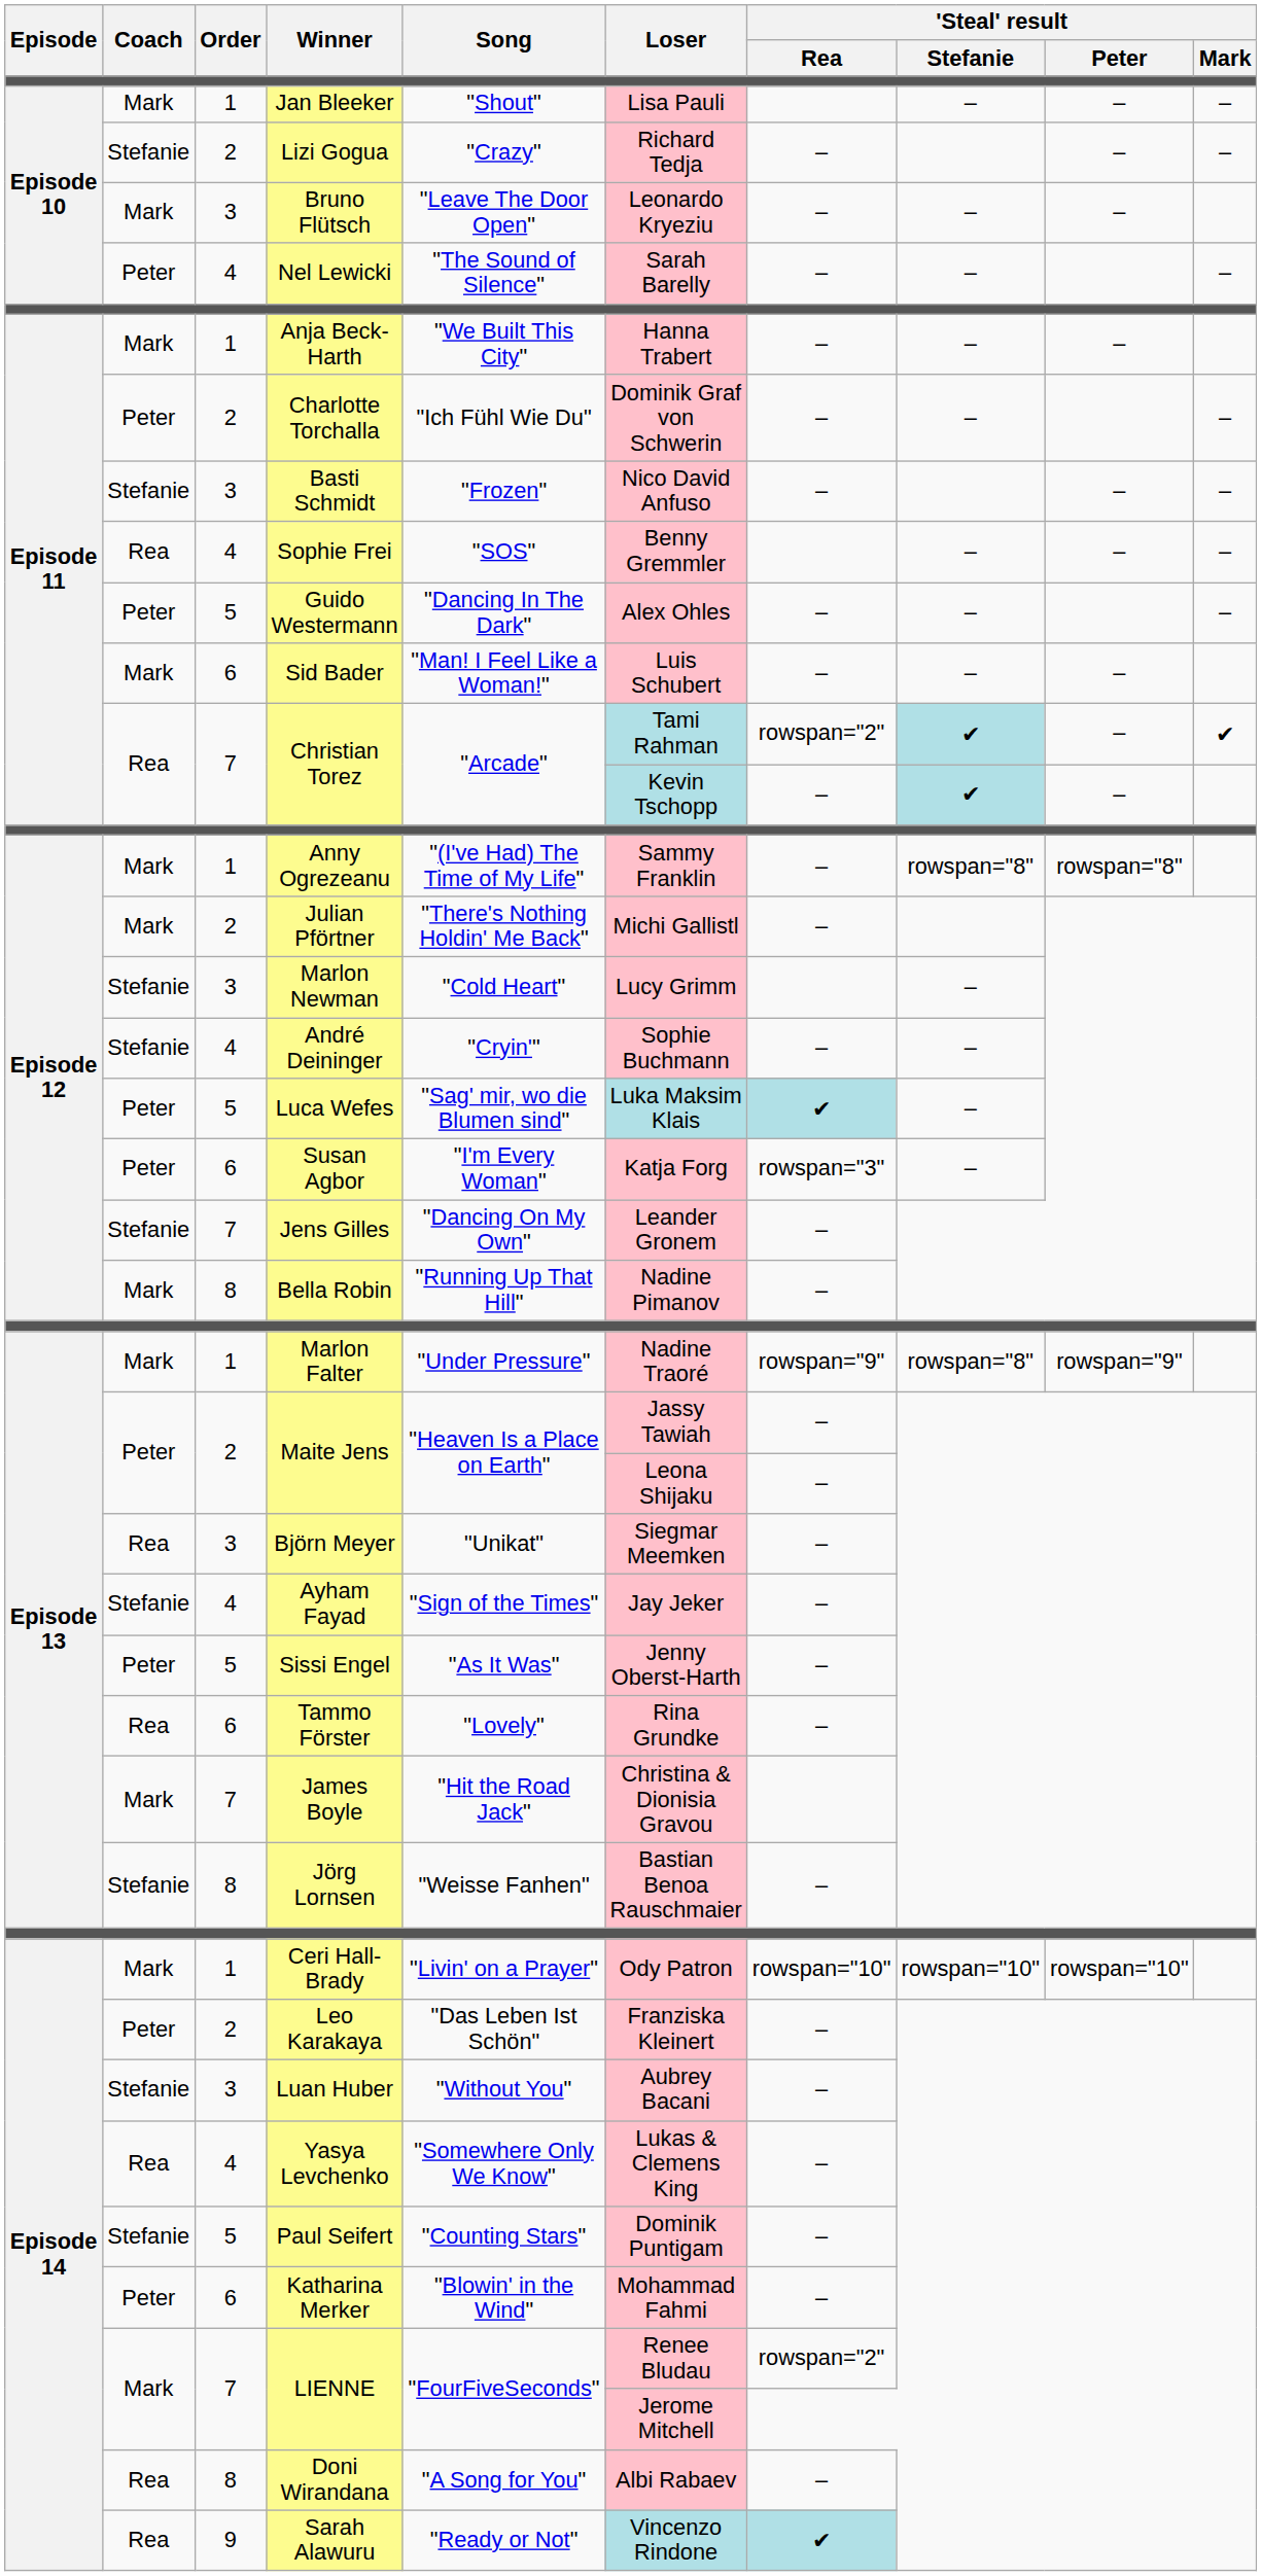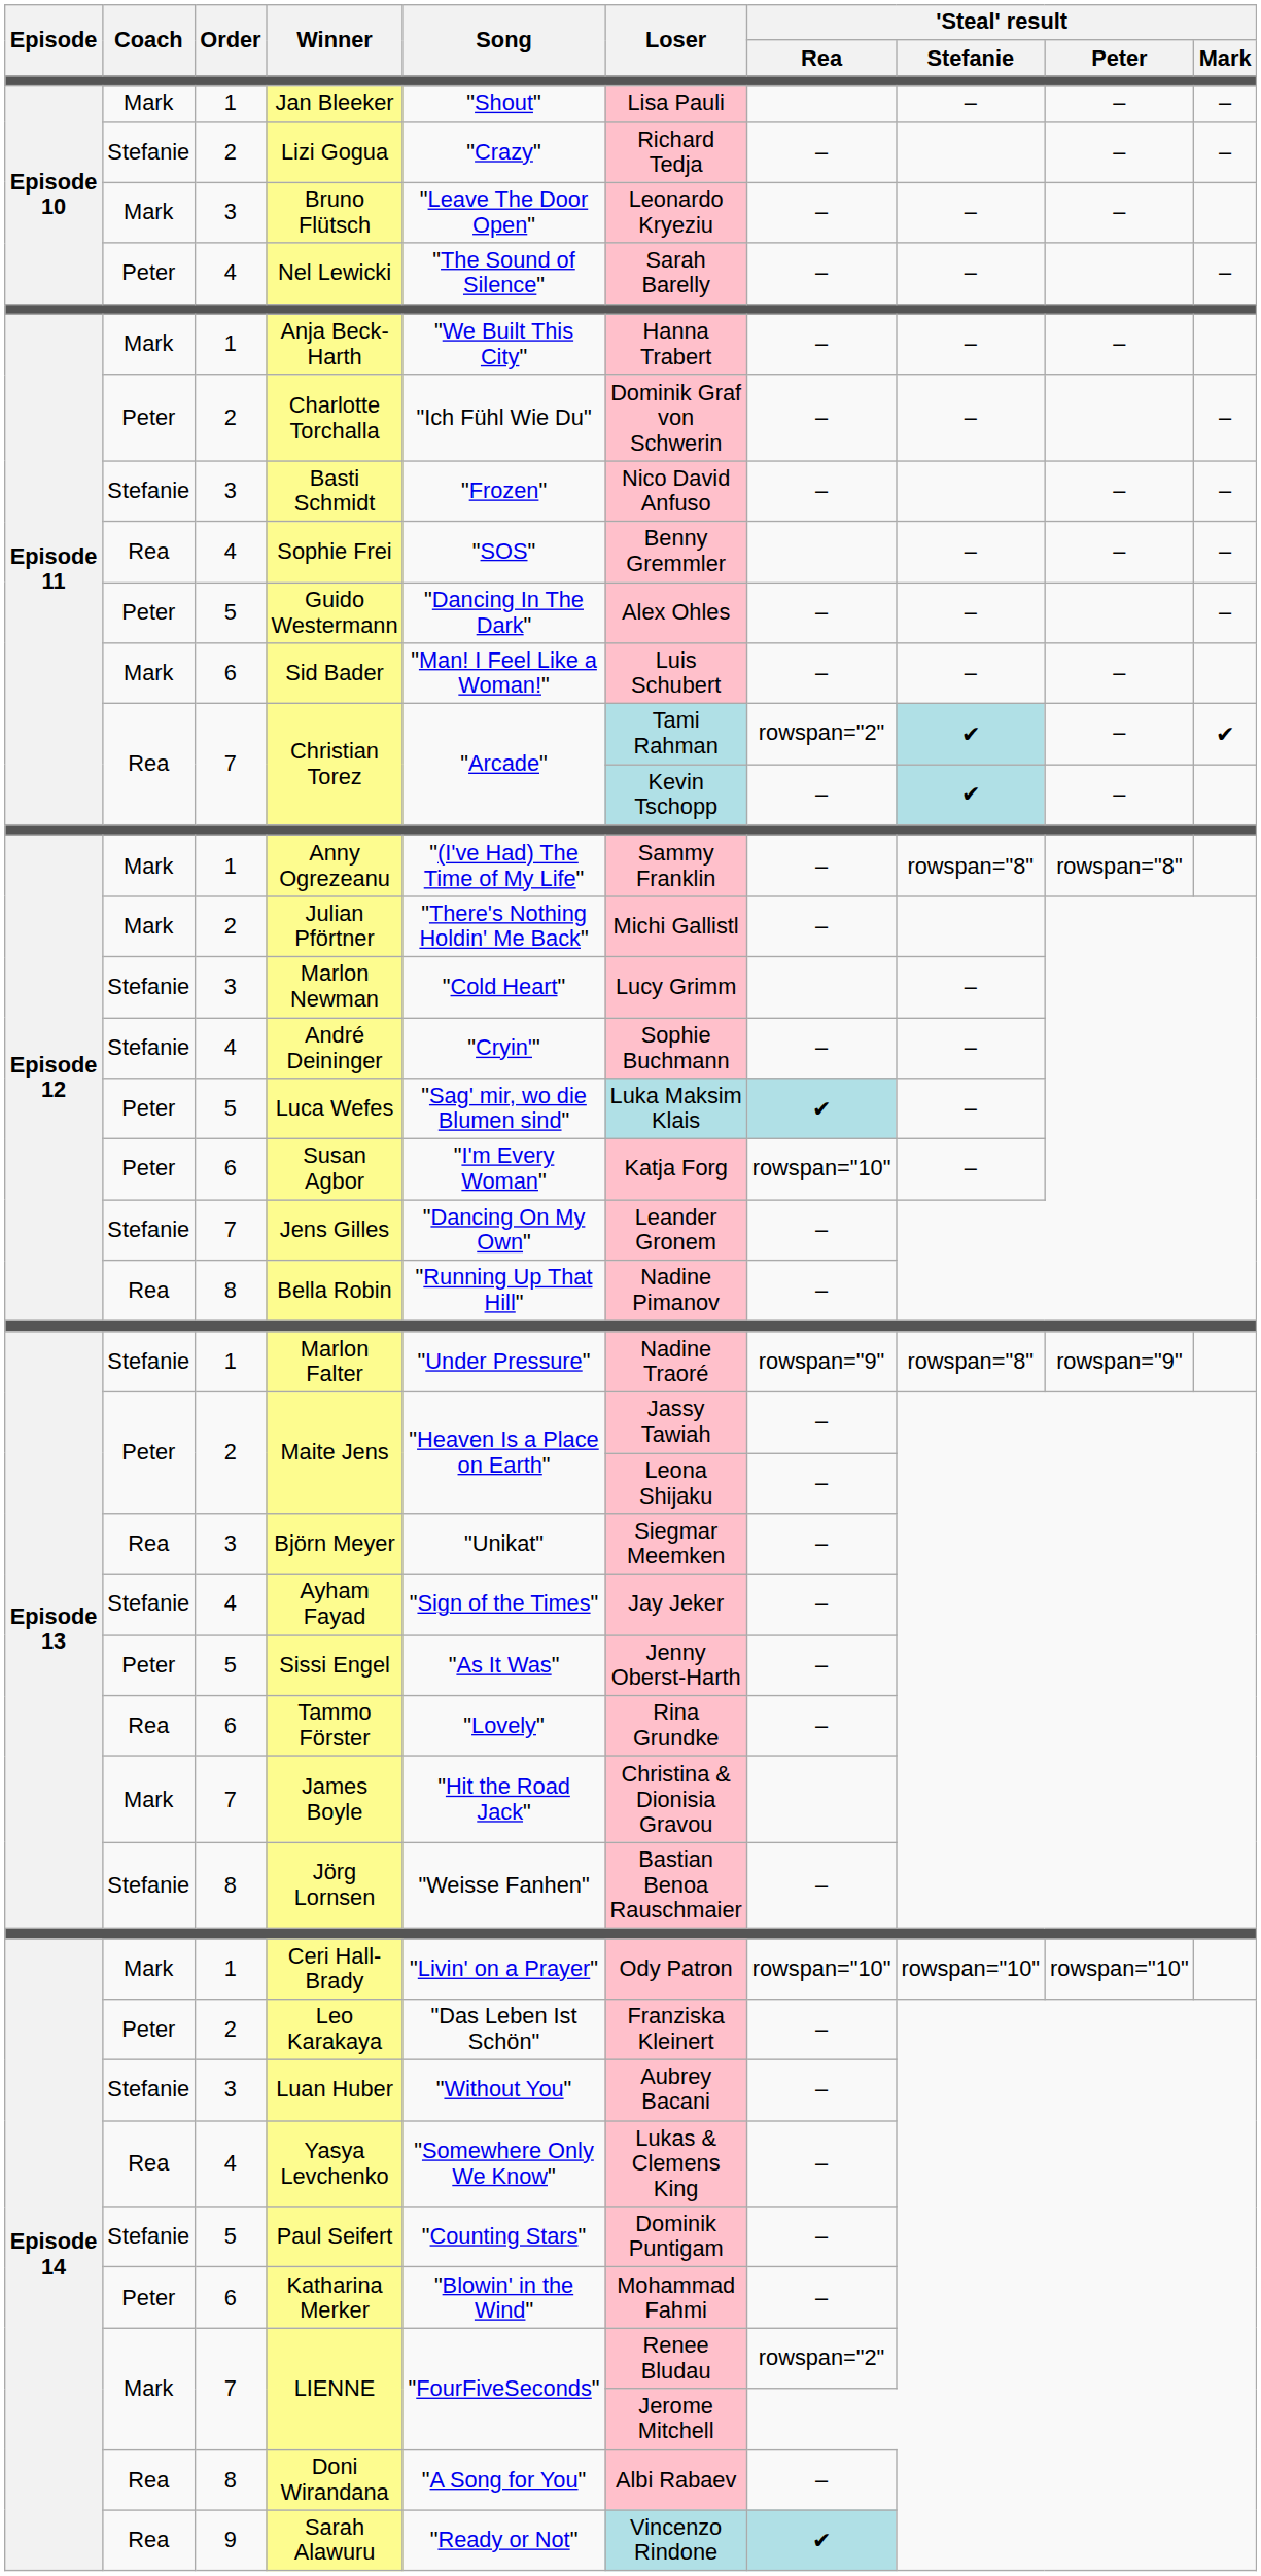Susan Agbor | 'Steal' result / Rea: rowspan="3" -> rowspan="10"
Bella Robin | Coach: Mark -> Rea
Marlon Falter | Coach: Mark -> Stefanie
